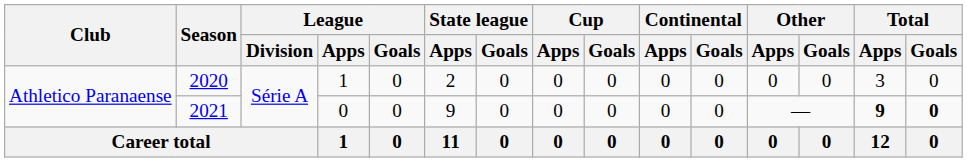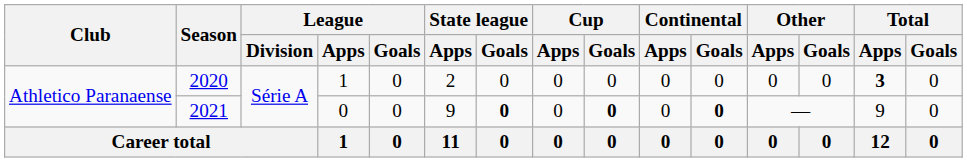2020 | Total / Apps: normal -> bold
2021 | State league / Goals: normal -> bold
2021 | Cup / Goals: normal -> bold
2021 | Continental / Goals: normal -> bold
2021 | Total / Apps: bold -> normal
2021 | Total / Goals: bold -> normal
